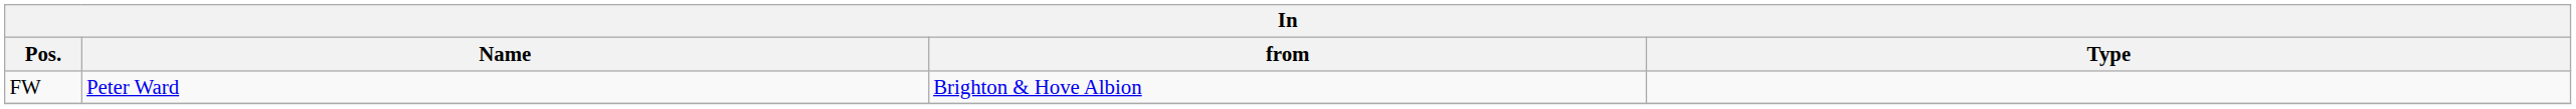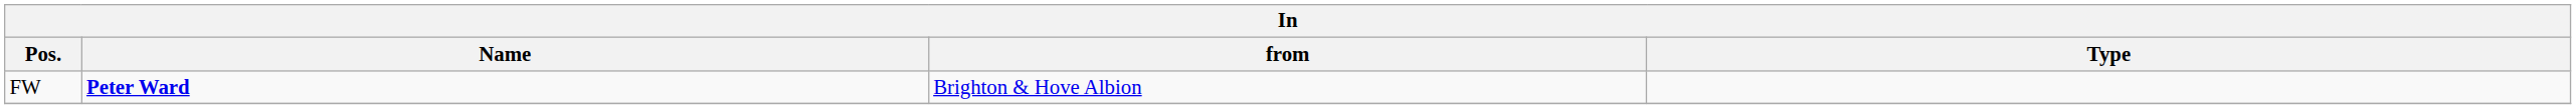FW | Name: normal -> bold
